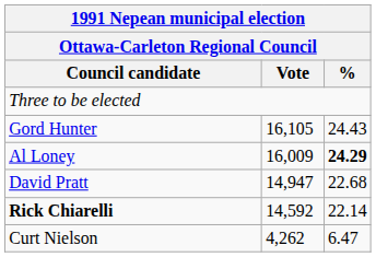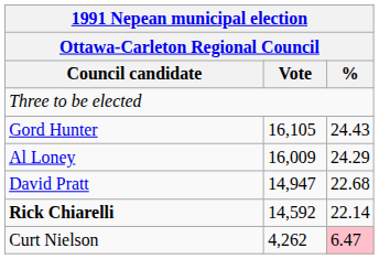Al Loney | %: bold -> normal
Curt Nielson | %: no background -> pink background
